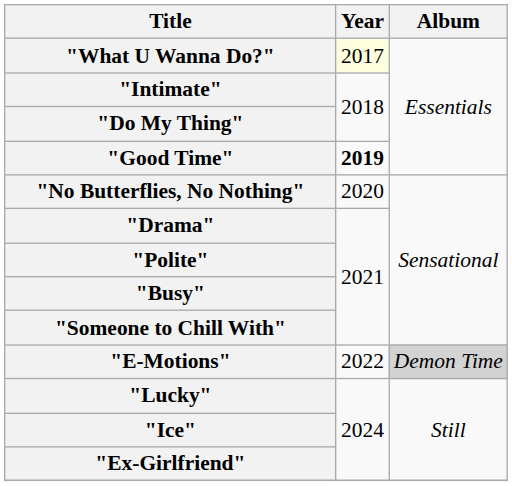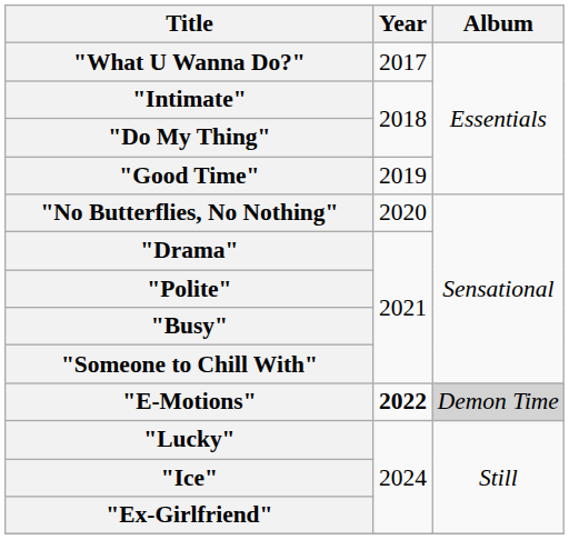"What U Wanna Do?" | Year: lightyellow background -> no background
"Good Time" | Year: bold -> normal
"E-Motions" | Year: normal -> bold
